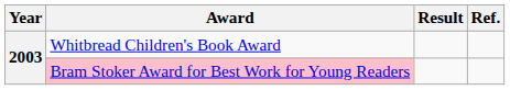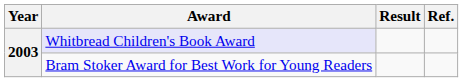Whitbread Children's Book Award | Award: no background -> lavender background
Bram Stoker Award for Best Work for Young Readers | Award: pink background -> no background
